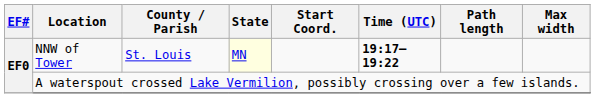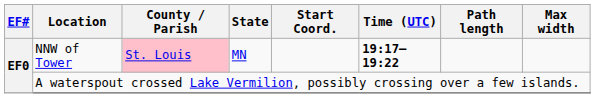NNW of Tower | County / Parish: no background -> pink background
NNW of Tower | State: lightyellow background -> no background
